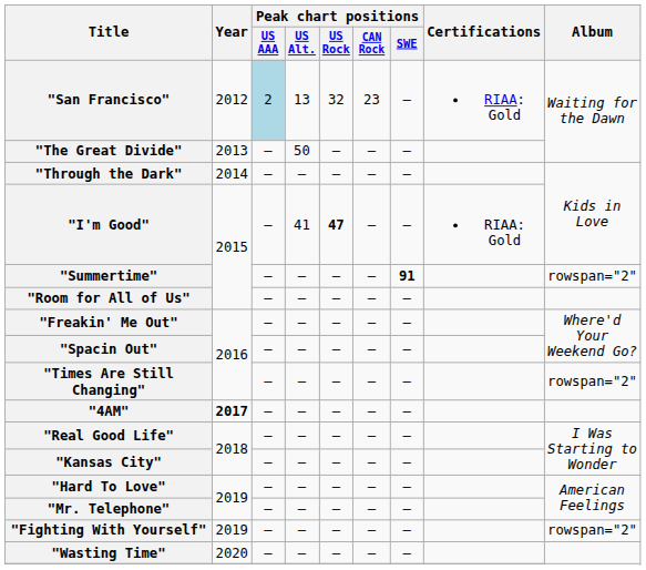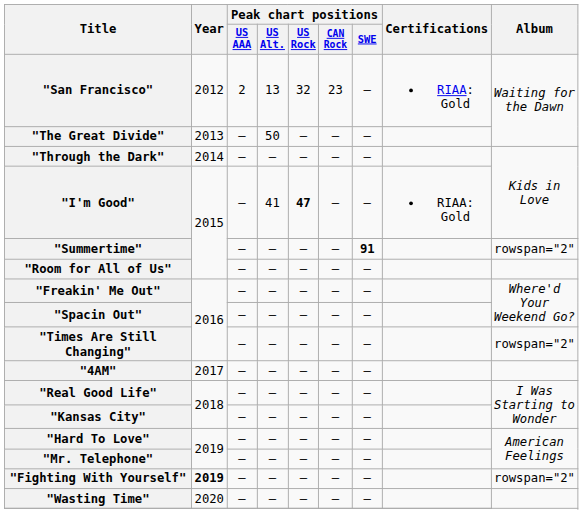"San Francisco" | Peak chart positions / US AAA: lightblue background -> no background
"4AM" | Year: bold -> normal
"Fighting With Yourself" | Year: normal -> bold
